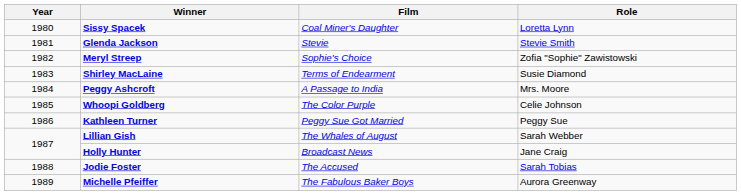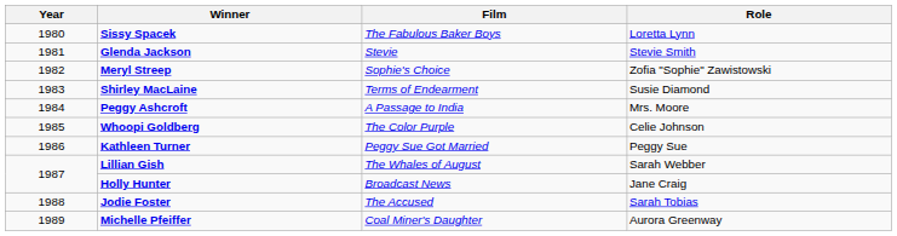Sissy Spacek | Film: Coal Miner's Daughter -> The Fabulous Baker Boys
Michelle Pfeiffer | Film: The Fabulous Baker Boys -> Coal Miner's Daughter
